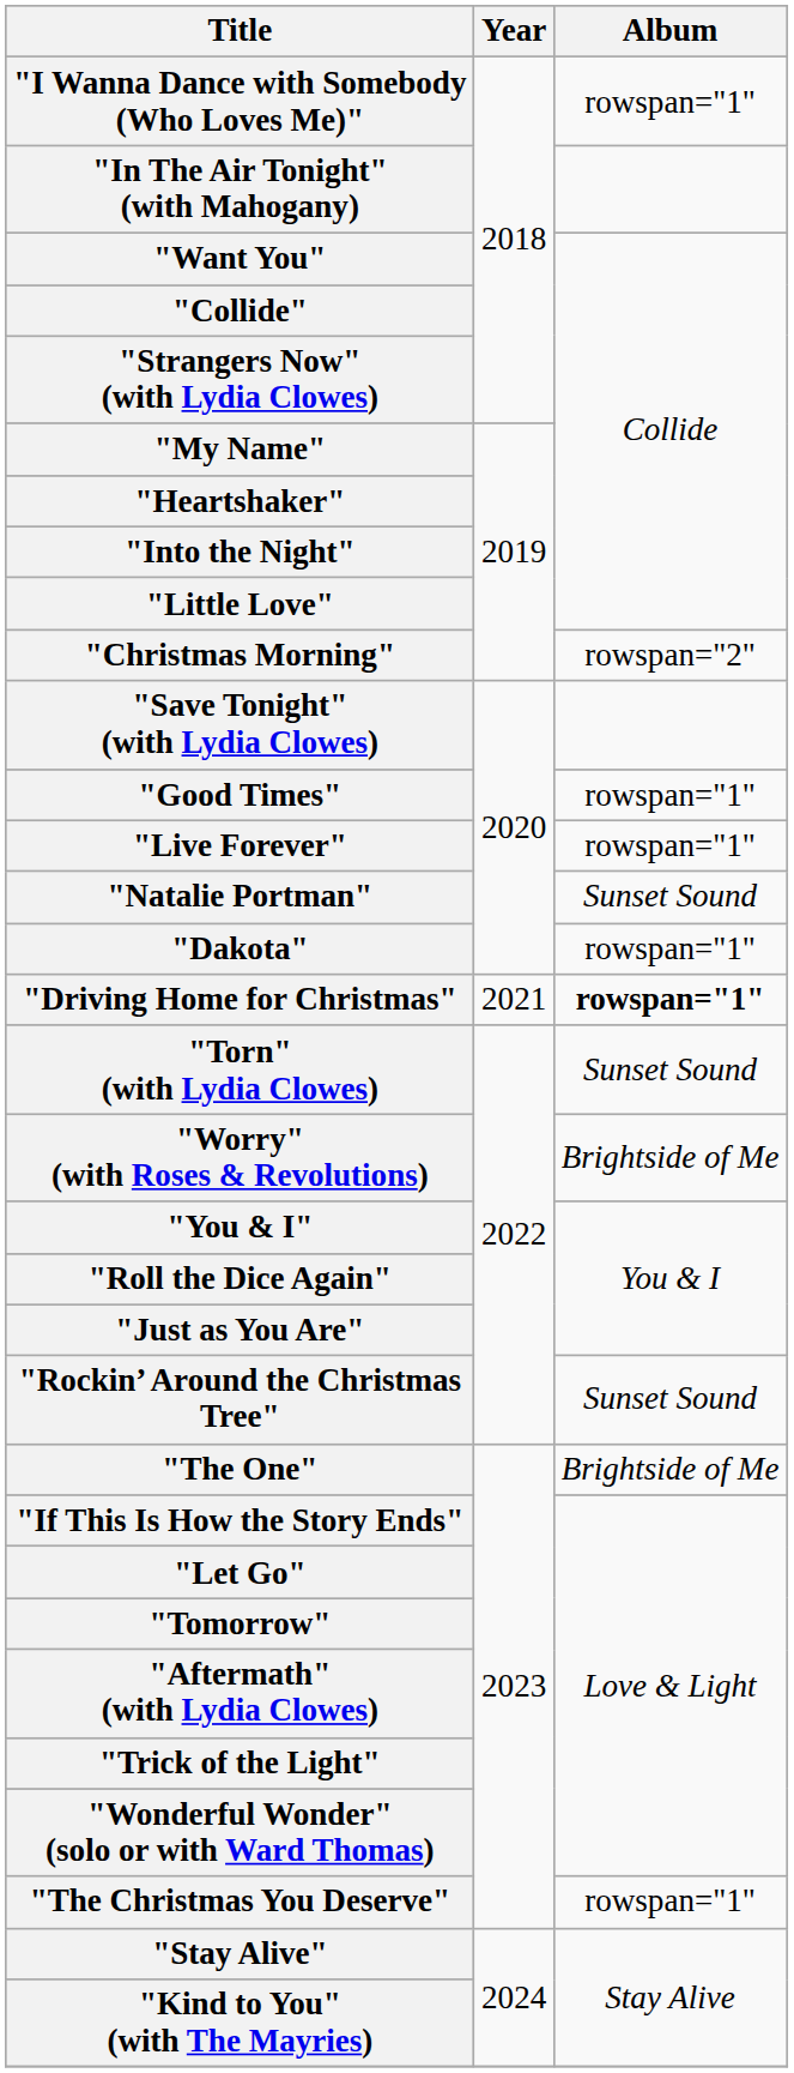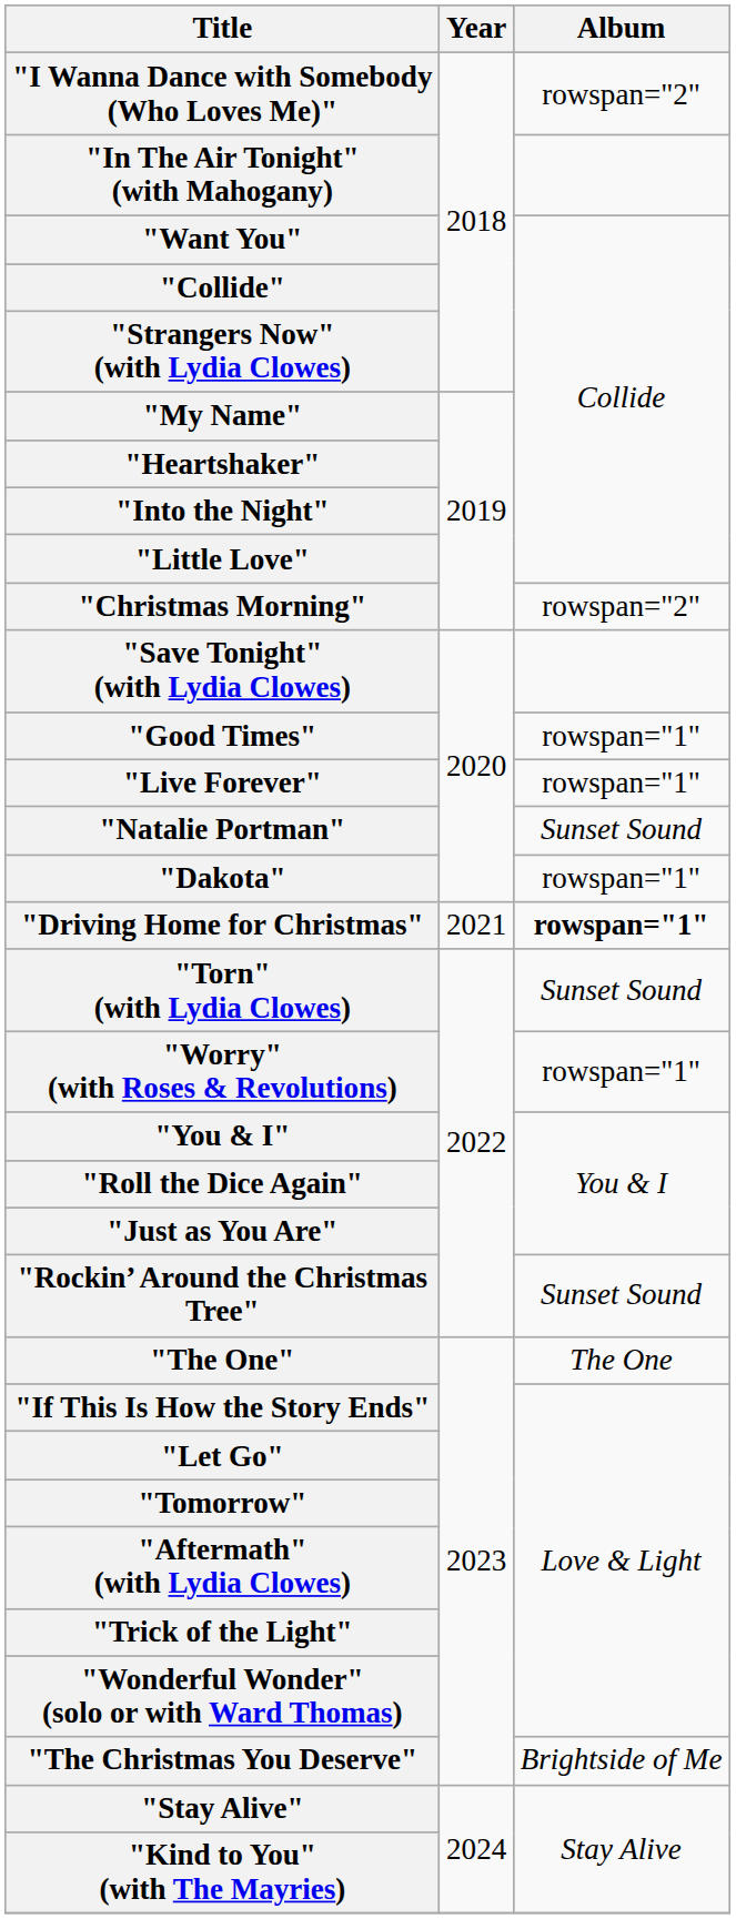"I Wanna Dance with Somebody (Who Loves Me)" | Album: rowspan="1" -> rowspan="2"
"Worry" (with Roses & Revolutions) | Album: Brightside of Me -> rowspan="1"
"The One" | Album: Brightside of Me -> The One
"The Christmas You Deserve" | Album: rowspan="1" -> Brightside of Me
